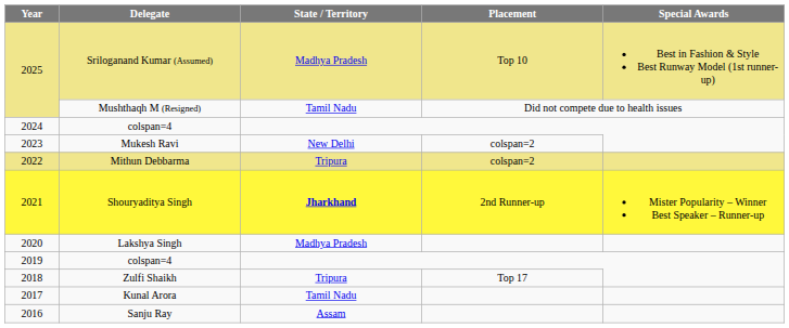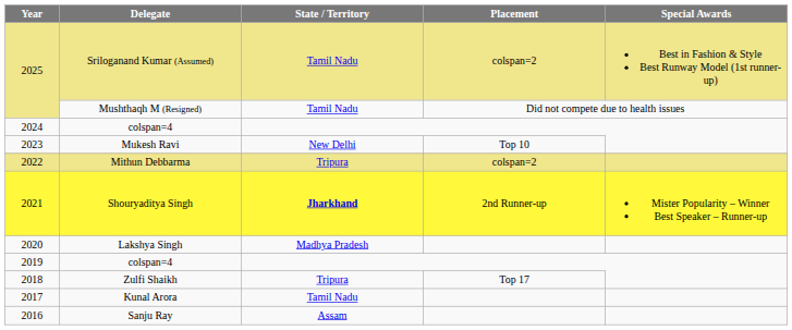Sriloganand Kumar (Assumed) | State / Territory: Madhya Pradesh -> Tamil Nadu
Sriloganand Kumar (Assumed) | Placement: Top 10 -> colspan=2
Mukesh Ravi | Placement: colspan=2 -> Top 10
